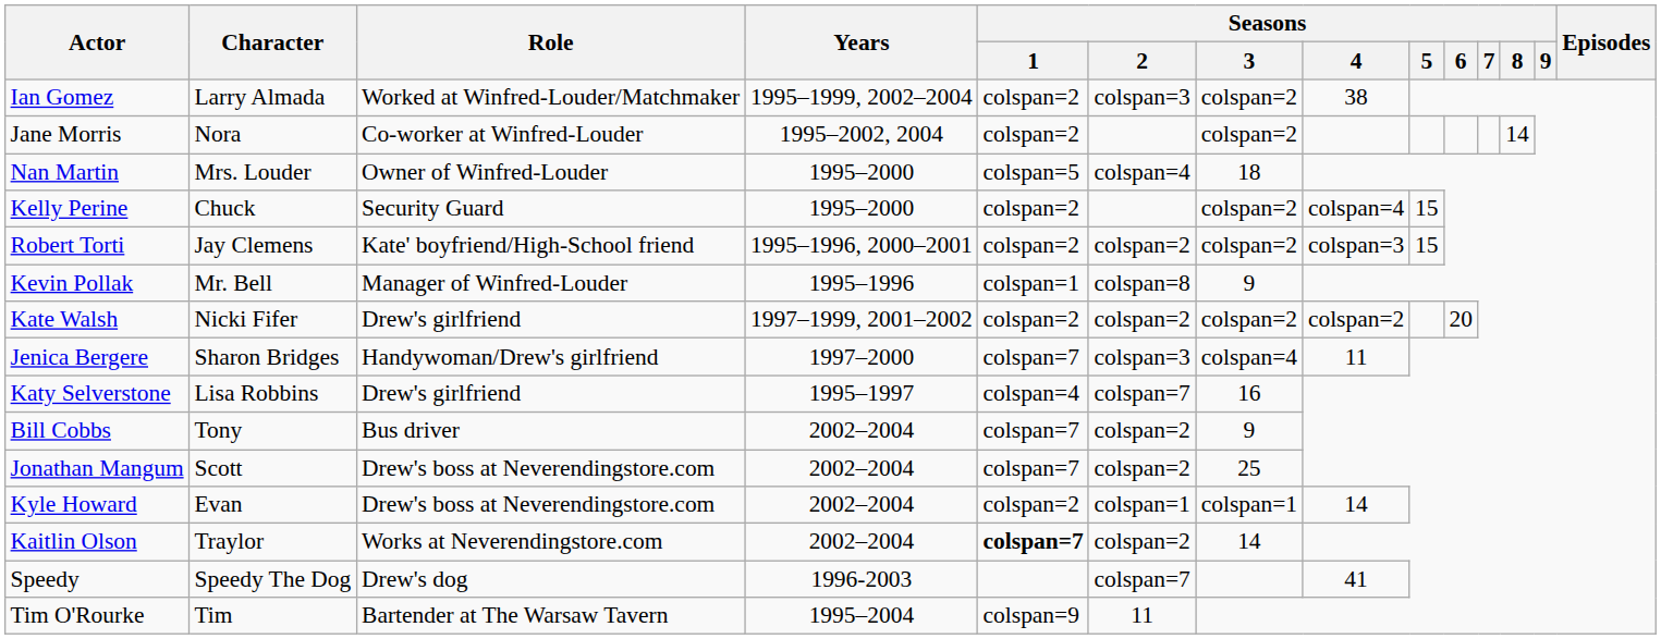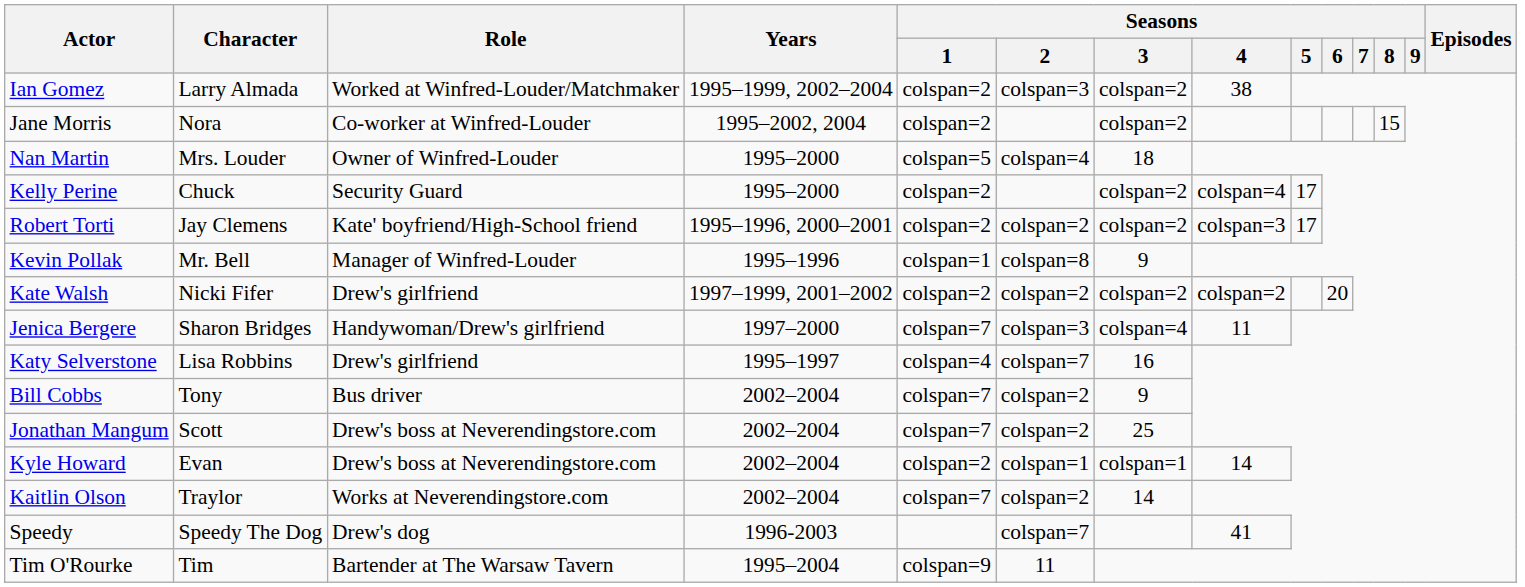Jane Morris | Seasons / 8: 14 -> 15
Kelly Perine | Seasons / 5: 15 -> 17
Robert Torti | Seasons / 5: 15 -> 17
Kaitlin Olson | Seasons / 1: bold -> normal
